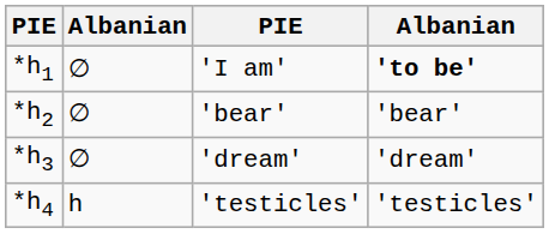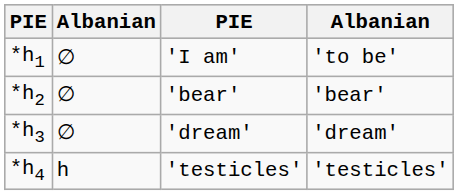'I am' | column 4: bold -> normal
